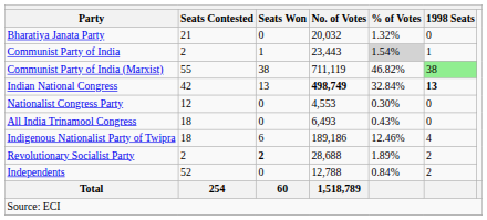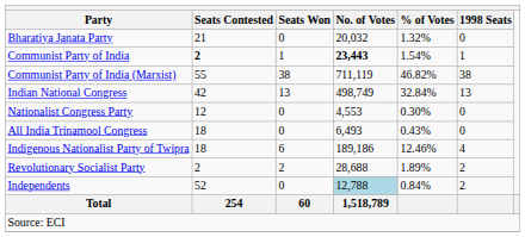Communist Party of India | Seats Contested: normal -> bold
Communist Party of India | No. of Votes: normal -> bold
Communist Party of India | % of Votes: lightgrey background -> no background
Communist Party of India (Marxist) | 1998 Seats: lightgreen background -> no background
Indian National Congress | No. of Votes: bold -> normal
Indian National Congress | 1998 Seats: bold -> normal
Revolutionary Socialist Party | Seats Won: bold -> normal
Independents | No. of Votes: no background -> lightblue background
